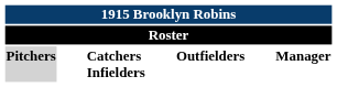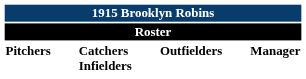Pitchers | column 1: lightgrey background -> no background
